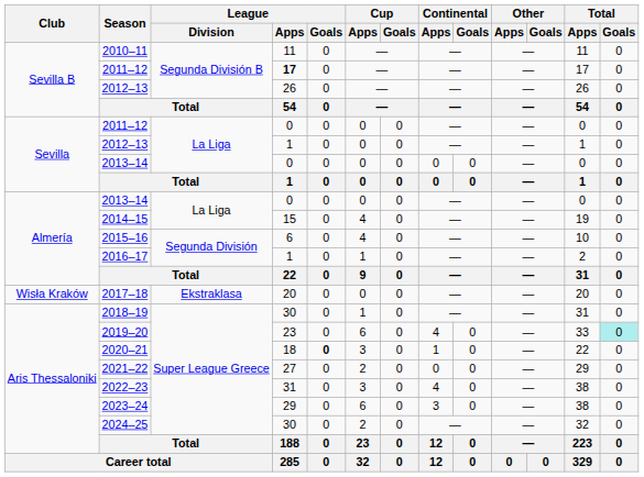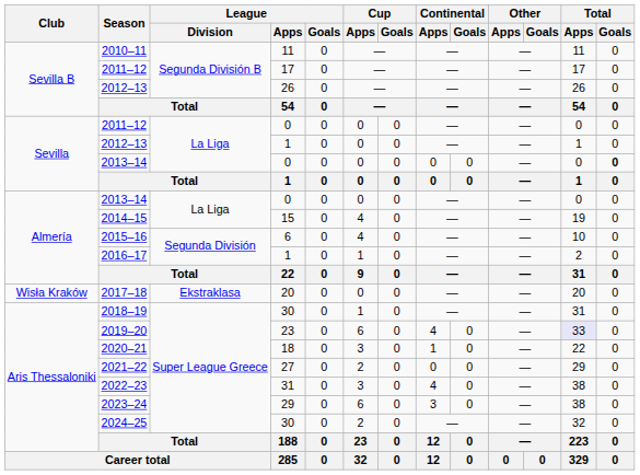Sevilla B / 2011–12 | League / Apps: bold -> normal
Sevilla / 2013–14 | Total / Goals: normal -> bold
2019–20 | Total / Apps: no background -> lavender background
2019–20 | Total / Goals: paleturquoise background -> no background
2020–21 | League / Goals: bold -> normal
